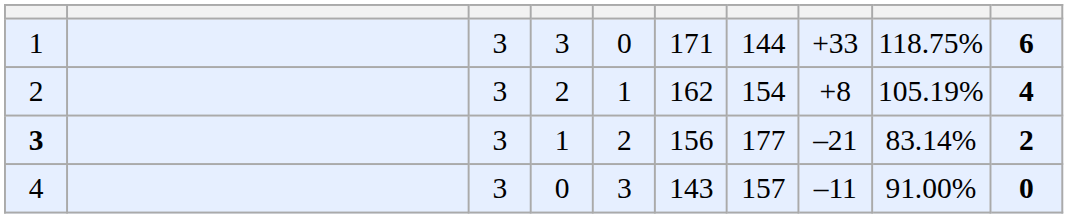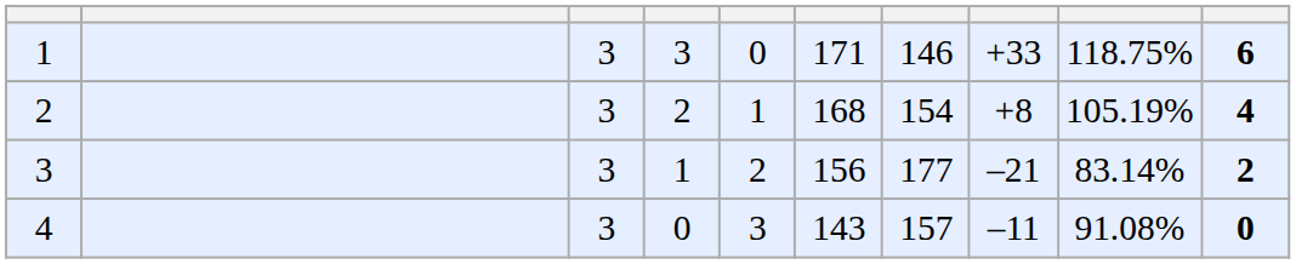row 2 | column 7: 144 -> 146
row 3 | column 6: 162 -> 168
row 4 | column 1: bold -> normal
row 5 | column 9: 91.00% -> 91.08%
